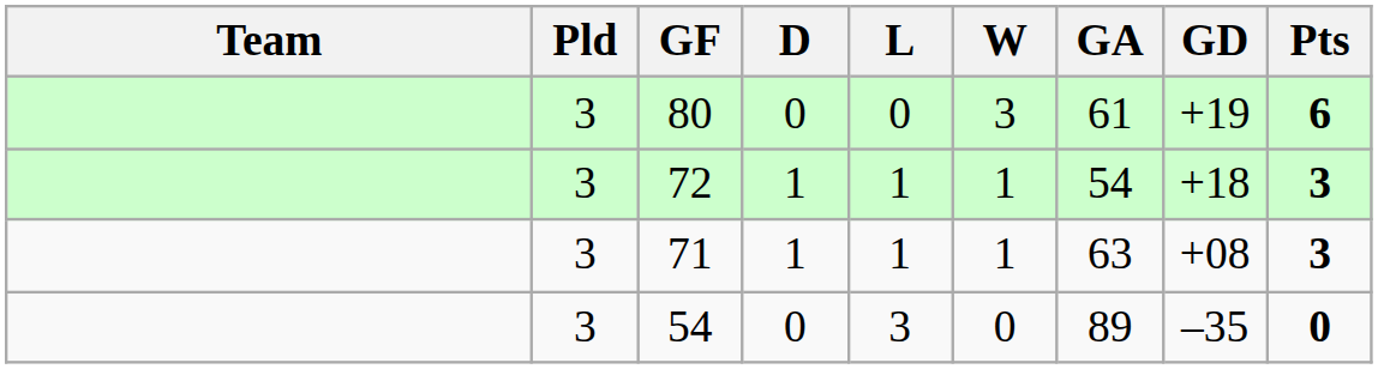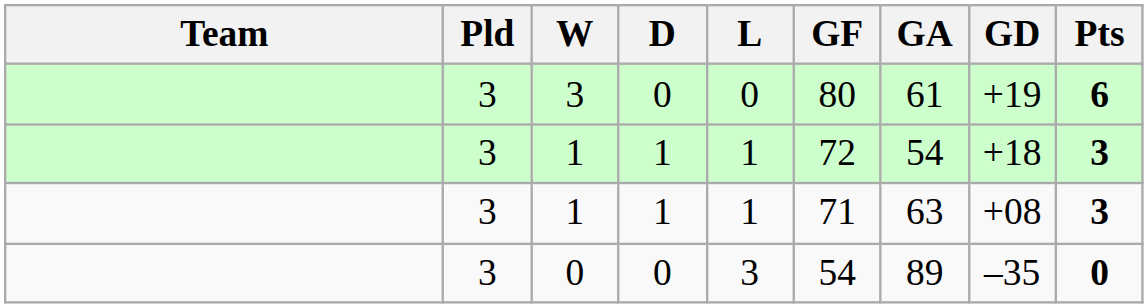columns swapped: W <-> GF
